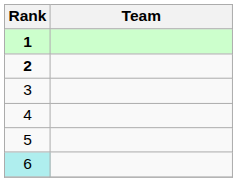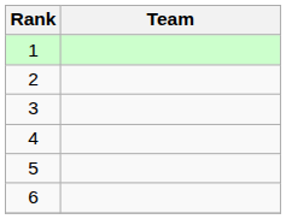1 | Rank: bold -> normal
2 | Rank: bold -> normal
6 | Rank: paleturquoise background -> no background
